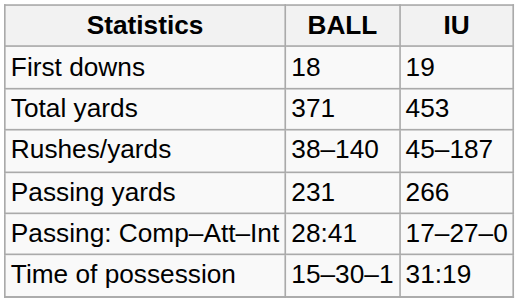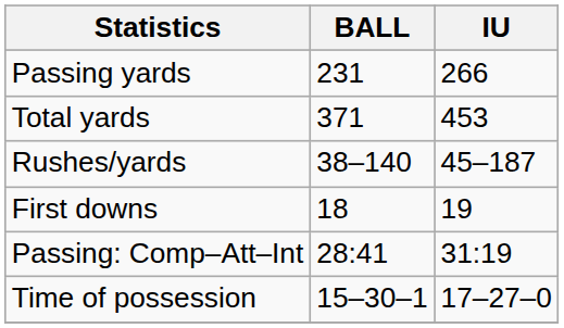rows swapped: First downs <-> Passing yards
Passing: Comp–Att–Int | IU: 17–27–0 -> 31:19
Time of possession | IU: 31:19 -> 17–27–0
